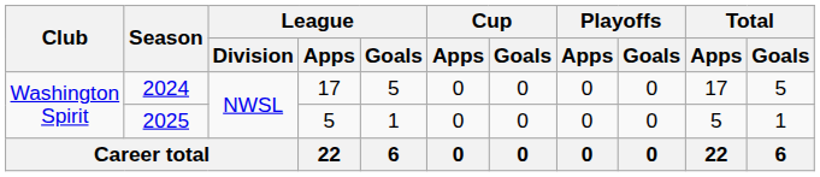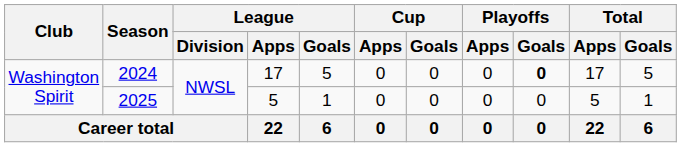2024 | Playoffs / Goals: normal -> bold
